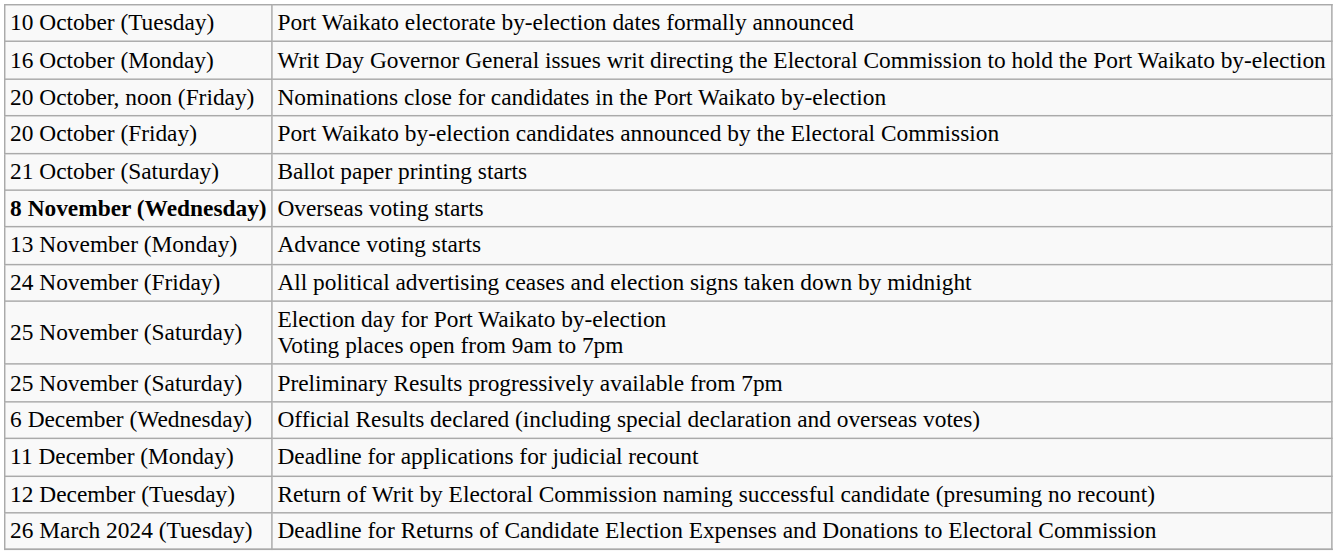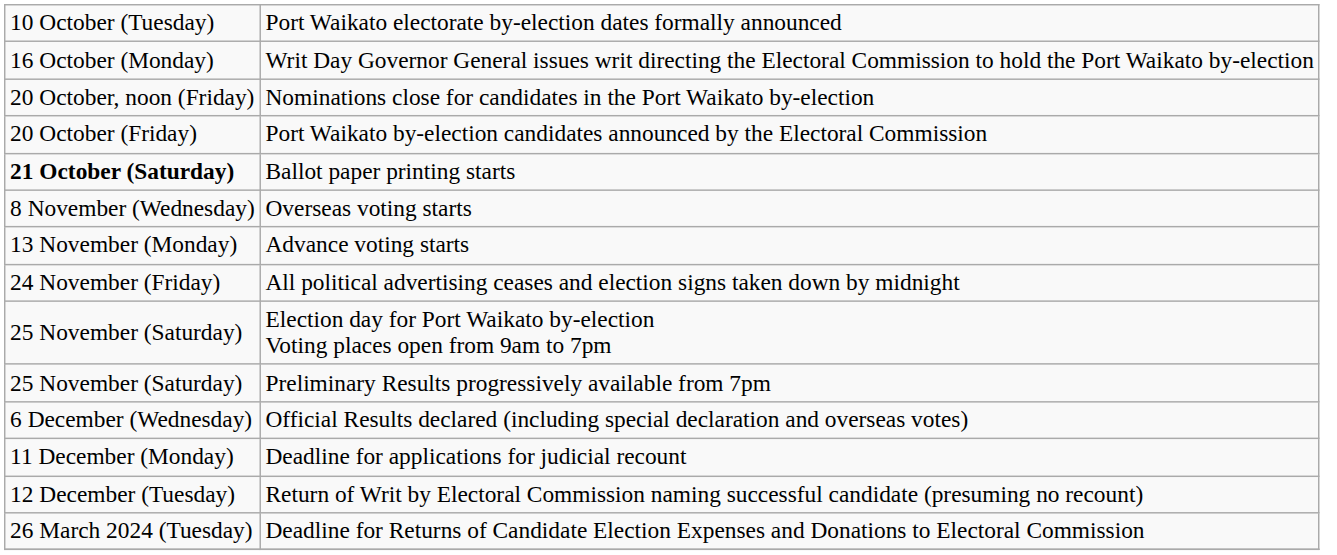Ballot paper printing starts | column 1: normal -> bold
Overseas voting starts | column 1: bold -> normal
